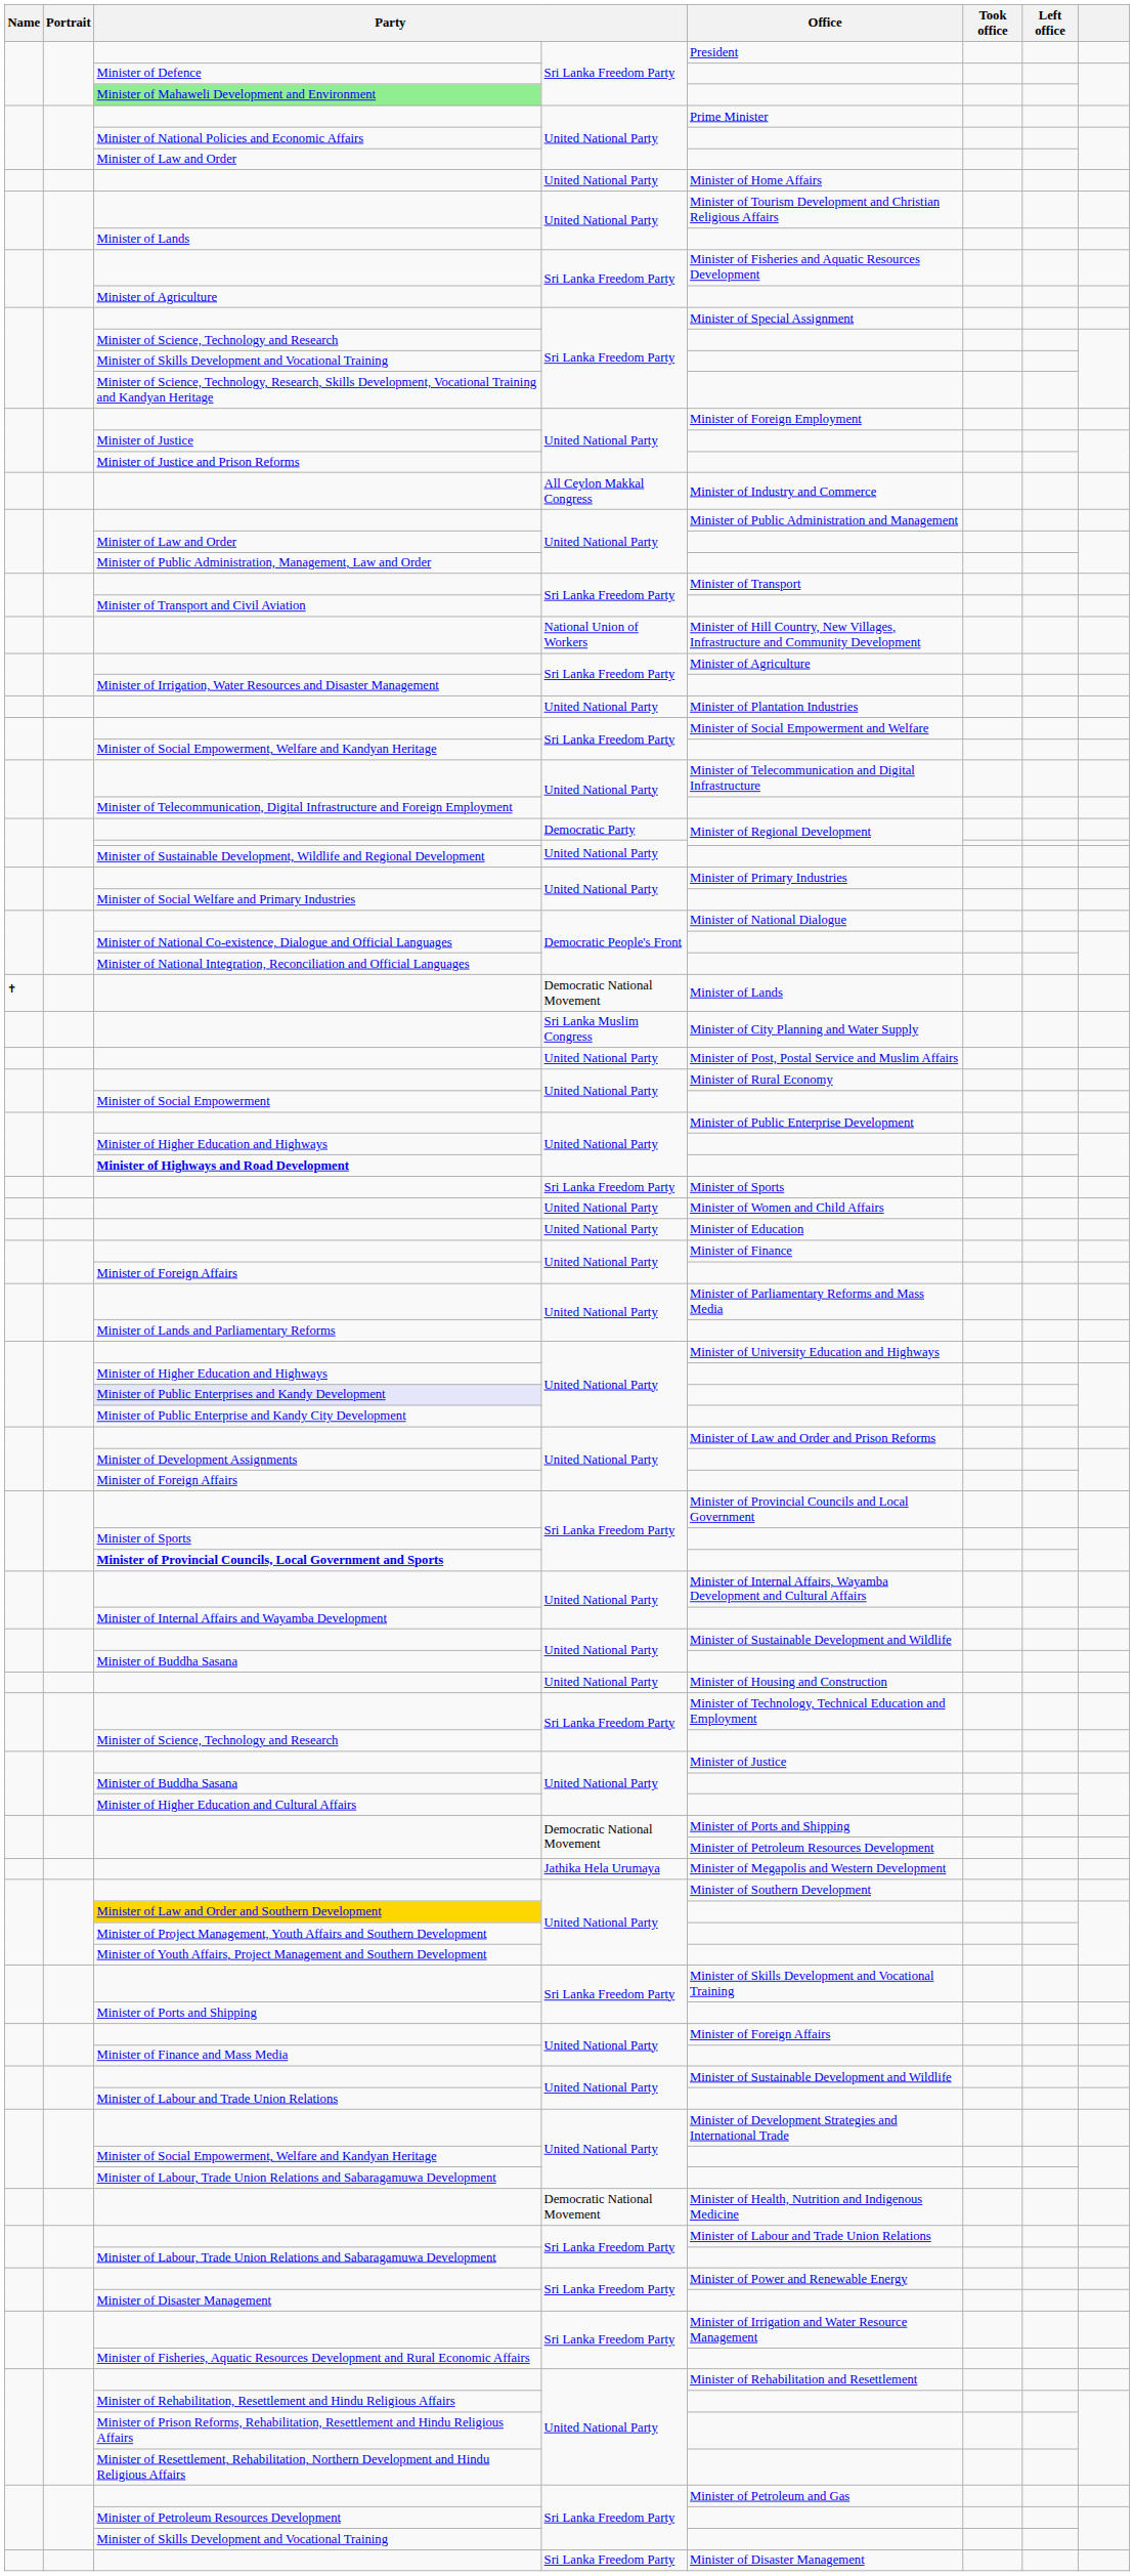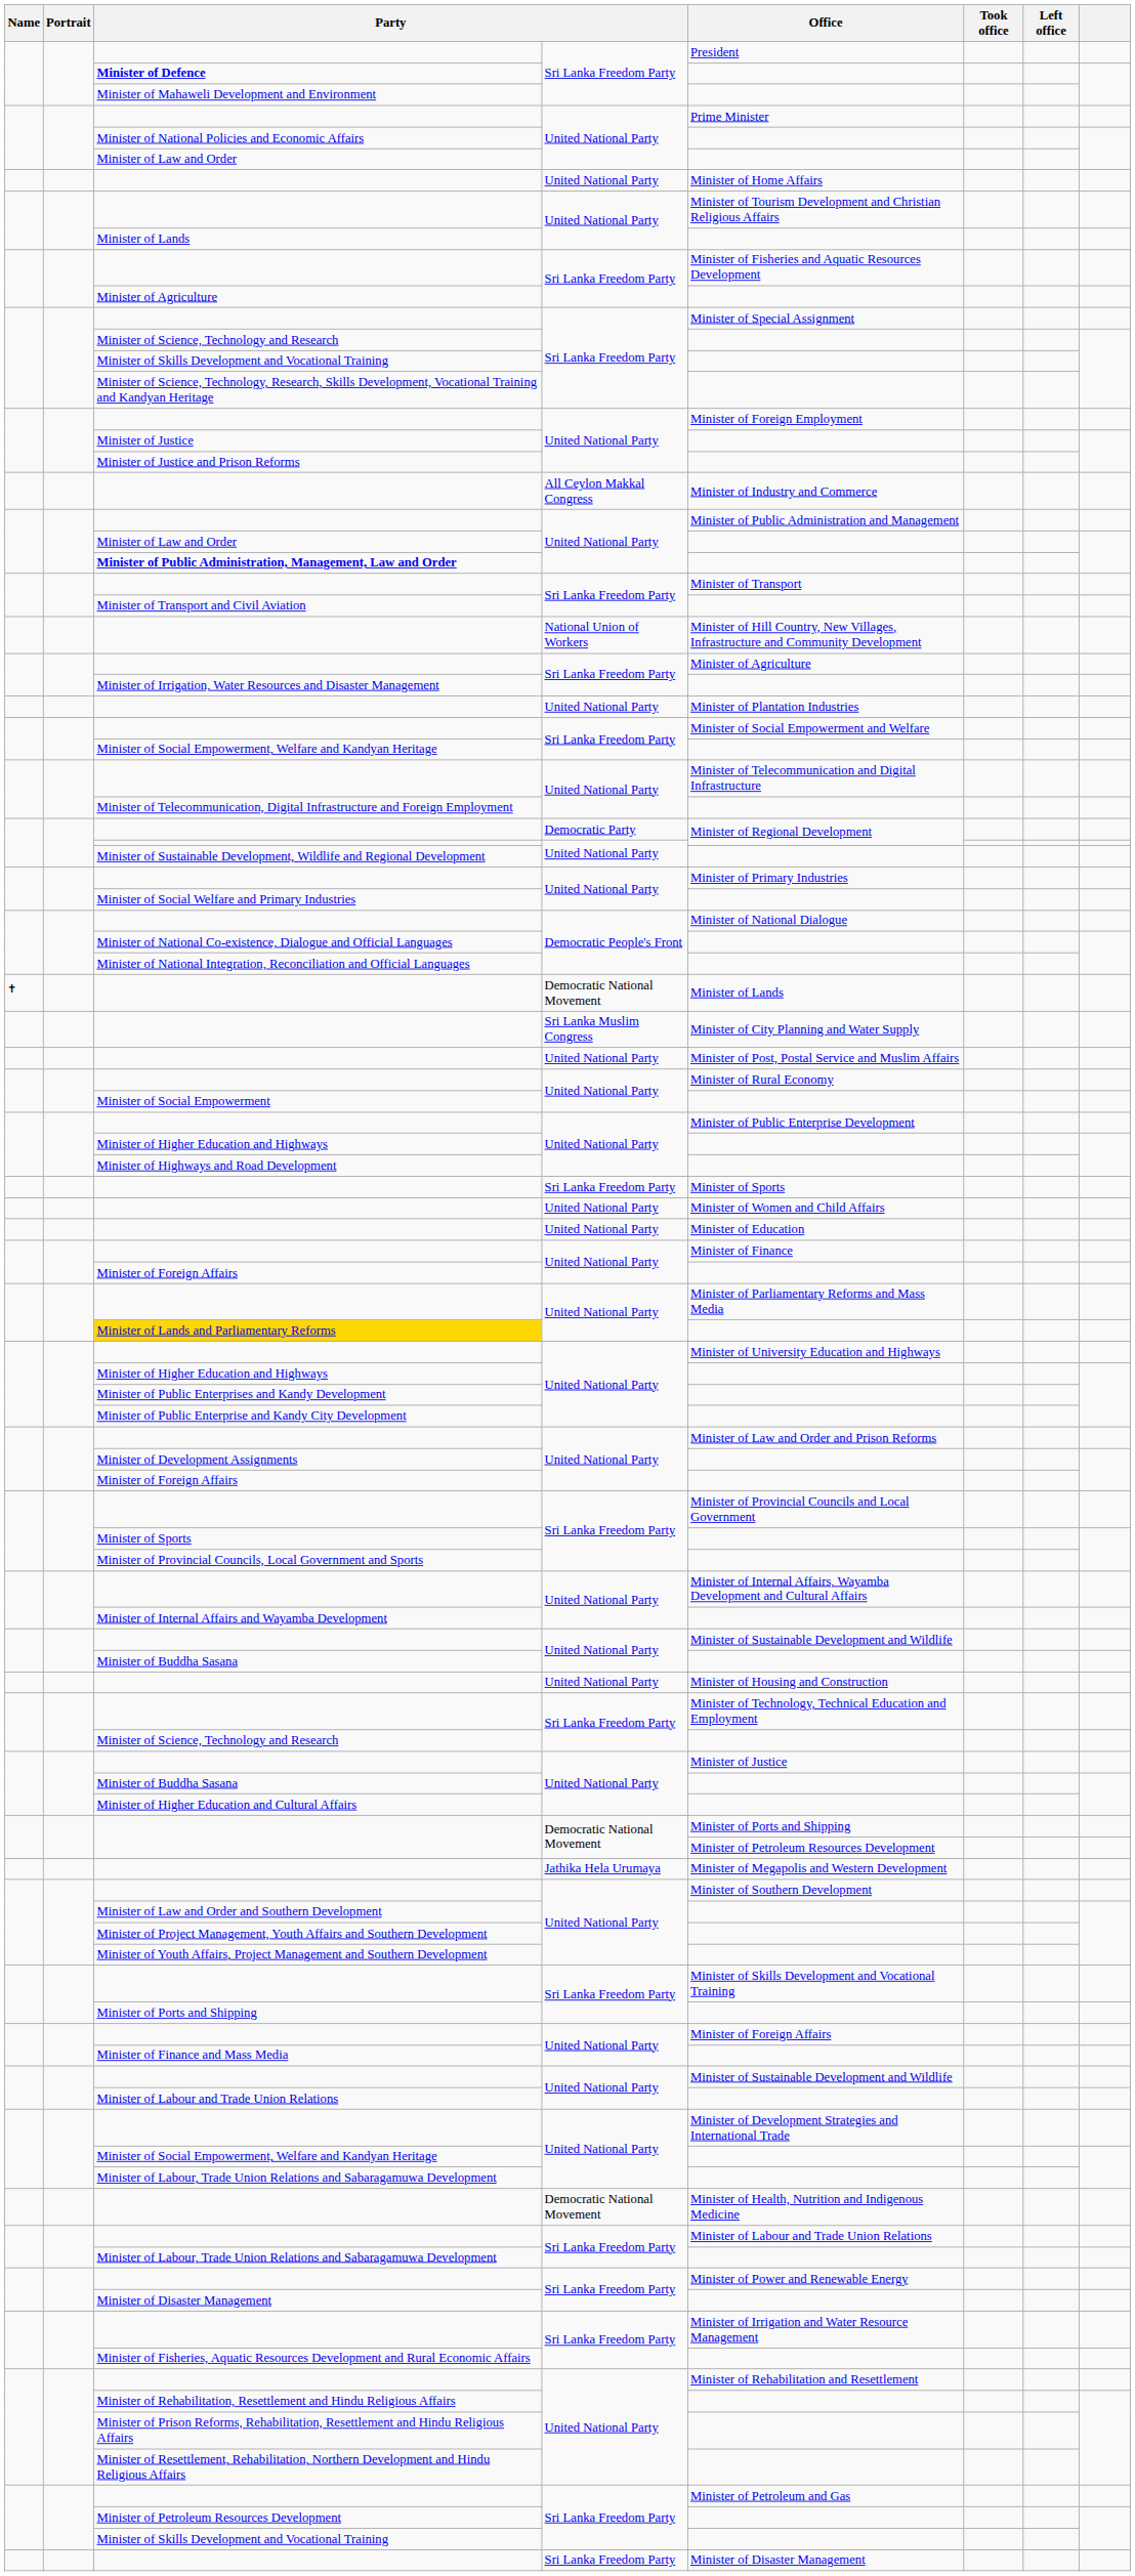Minister of Defence | column 3: normal -> bold
Minister of Mahaweli Development and Environment | column 3: lightgreen background -> no background
Minister of Public Administration, Management, Law and Order | column 3: normal -> bold
Minister of Highways and Road Development | column 3: bold -> normal
Minister of Lands and Parliamentary Reforms | column 3: no background -> gold background
Minister of Public Enterprises and Kandy Development | column 3: lavender background -> no background
Minister of Provincial Councils, Local Government and Sports | column 3: bold -> normal
Minister of Law and Order and Southern Development | column 3: gold background -> no background
